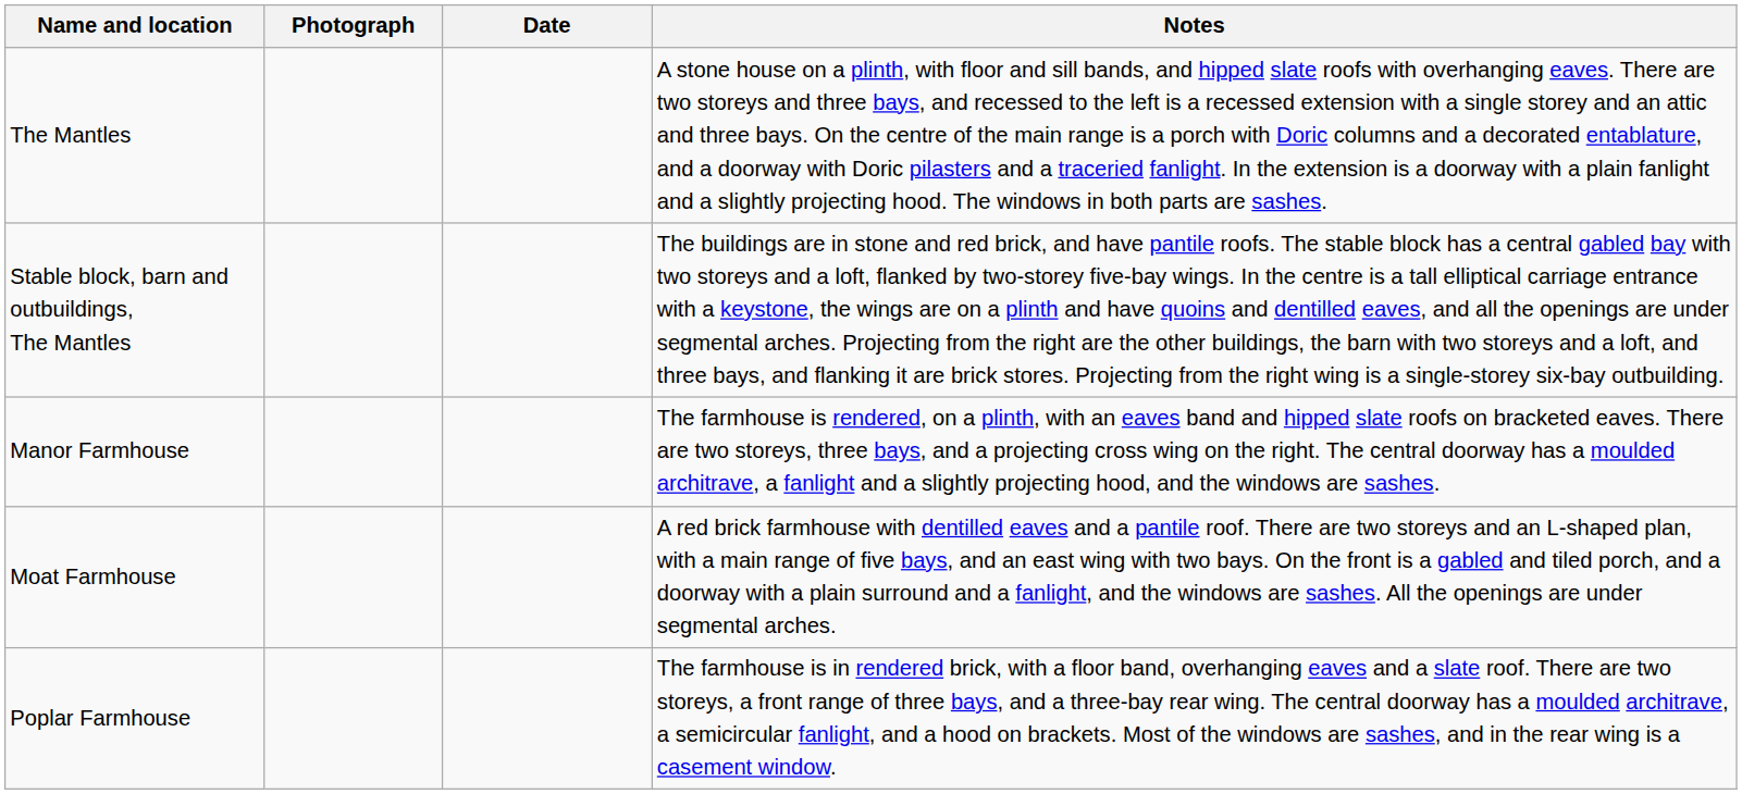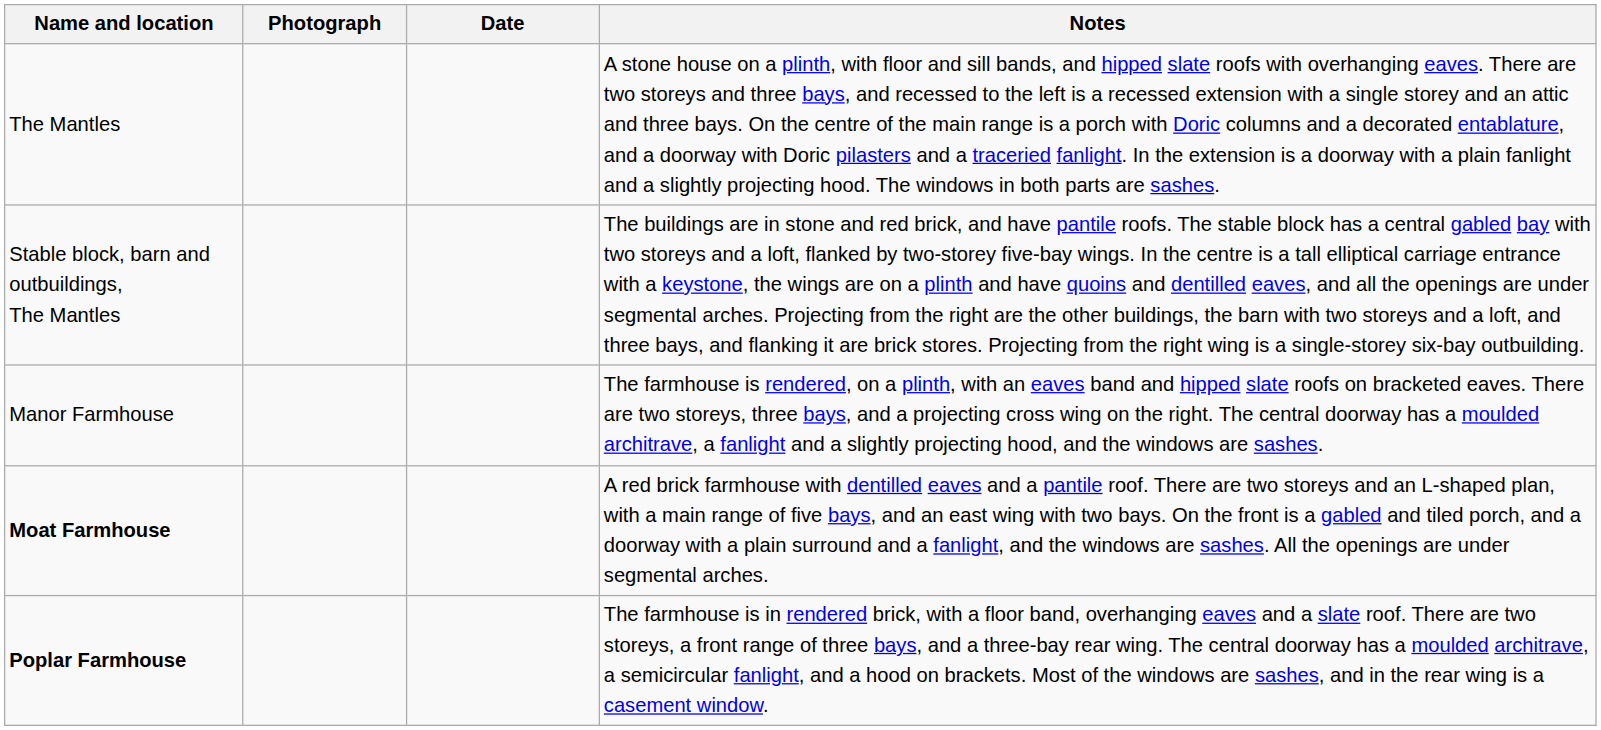Moat Farmhouse | Name and location: normal -> bold
Poplar Farmhouse | Name and location: normal -> bold
